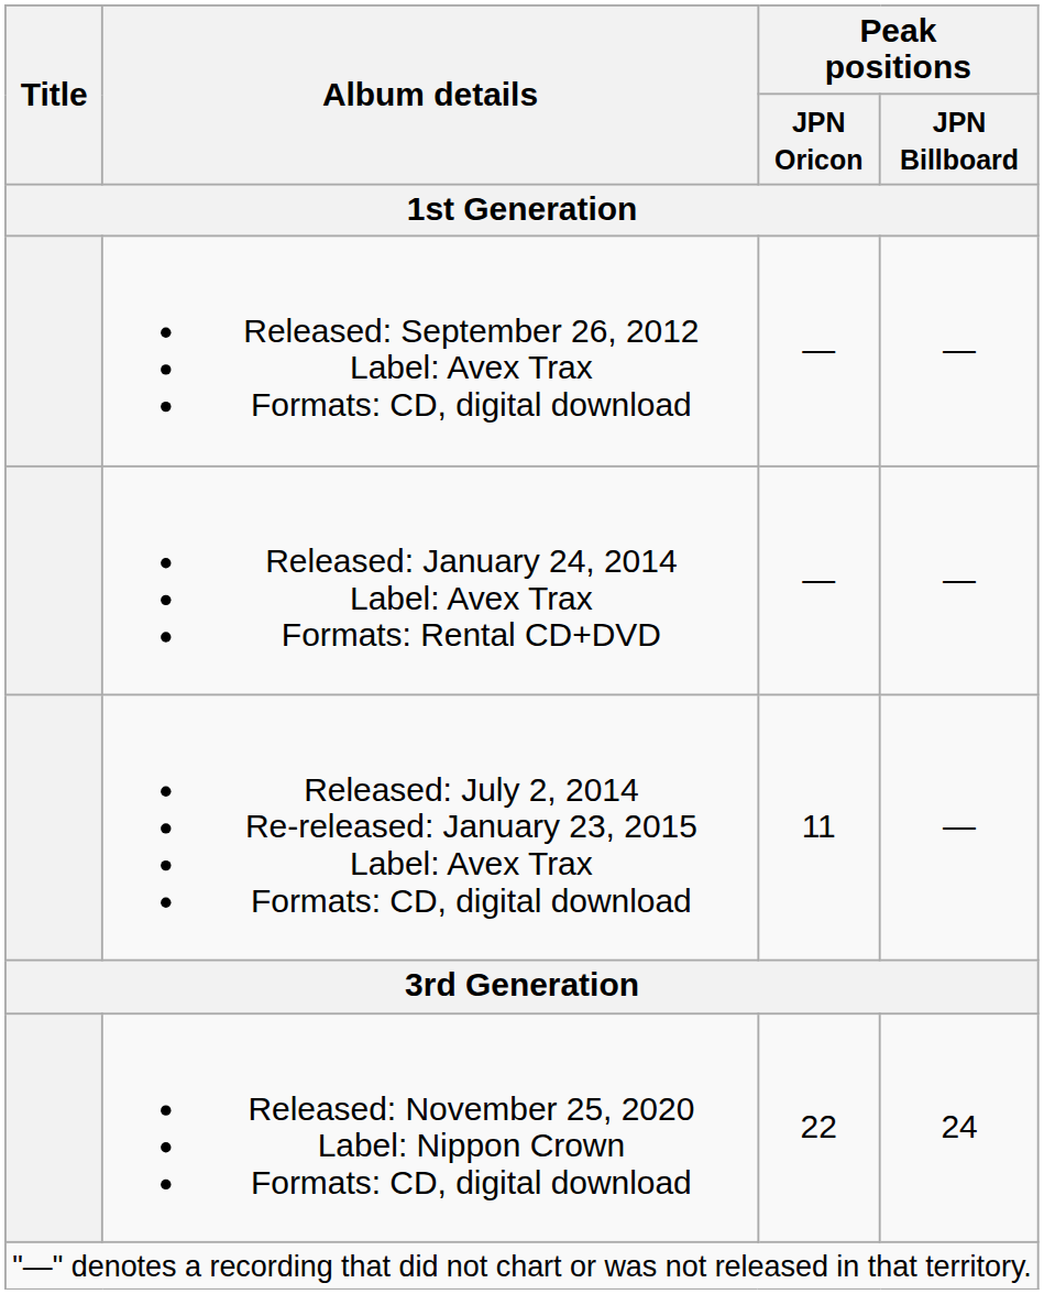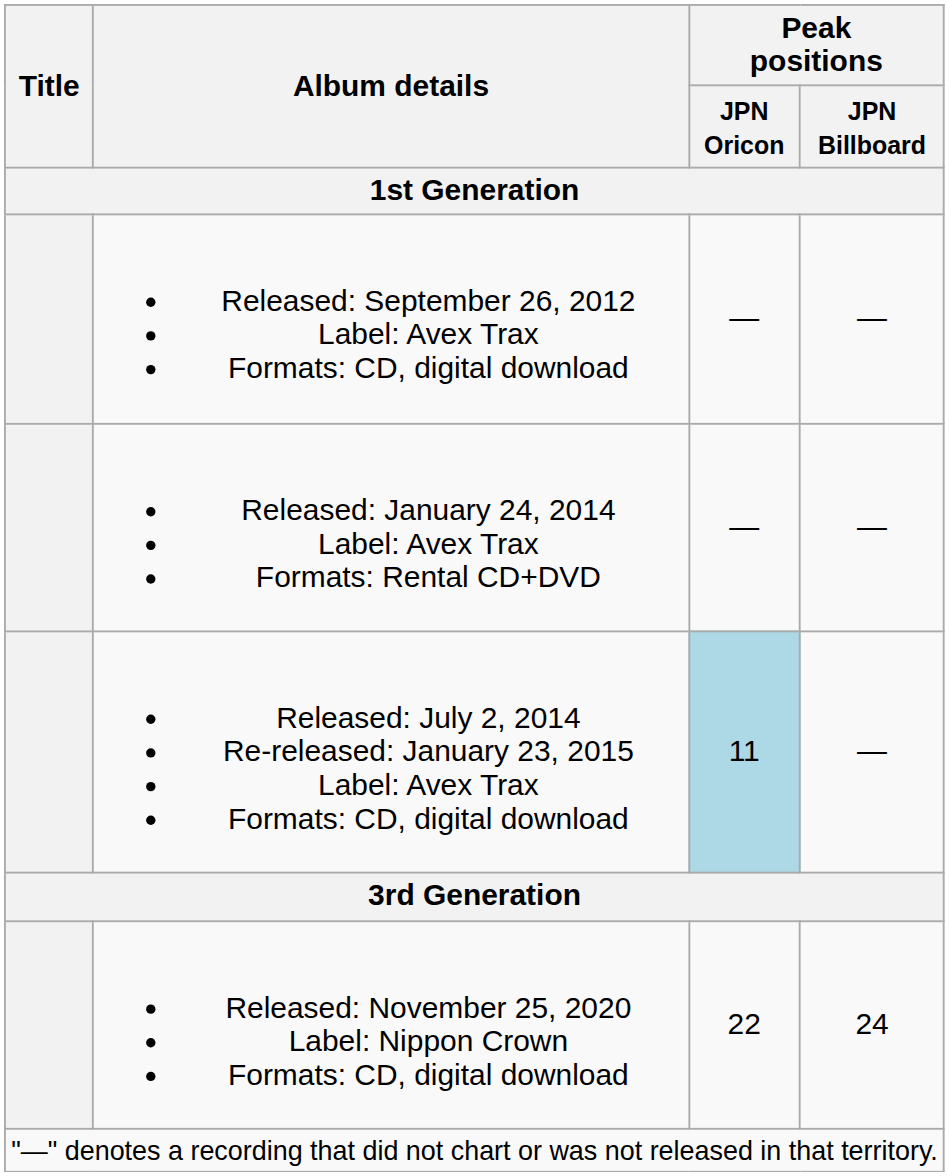row 6 | Peak positions / JPN Oricon: no background -> lightblue background
